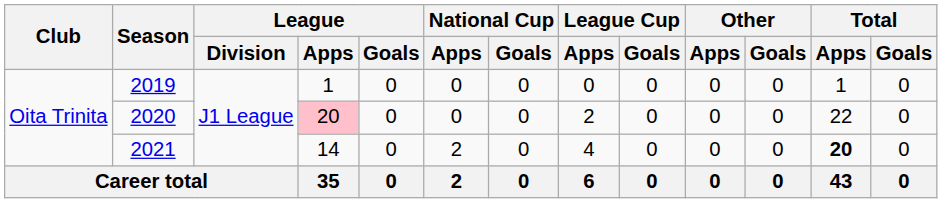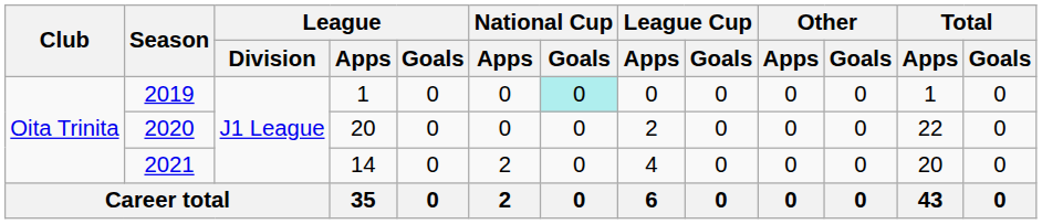2019 | National Cup / Goals: no background -> paleturquoise background
2020 | League / Apps: pink background -> no background
2021 | Total / Apps: bold -> normal
